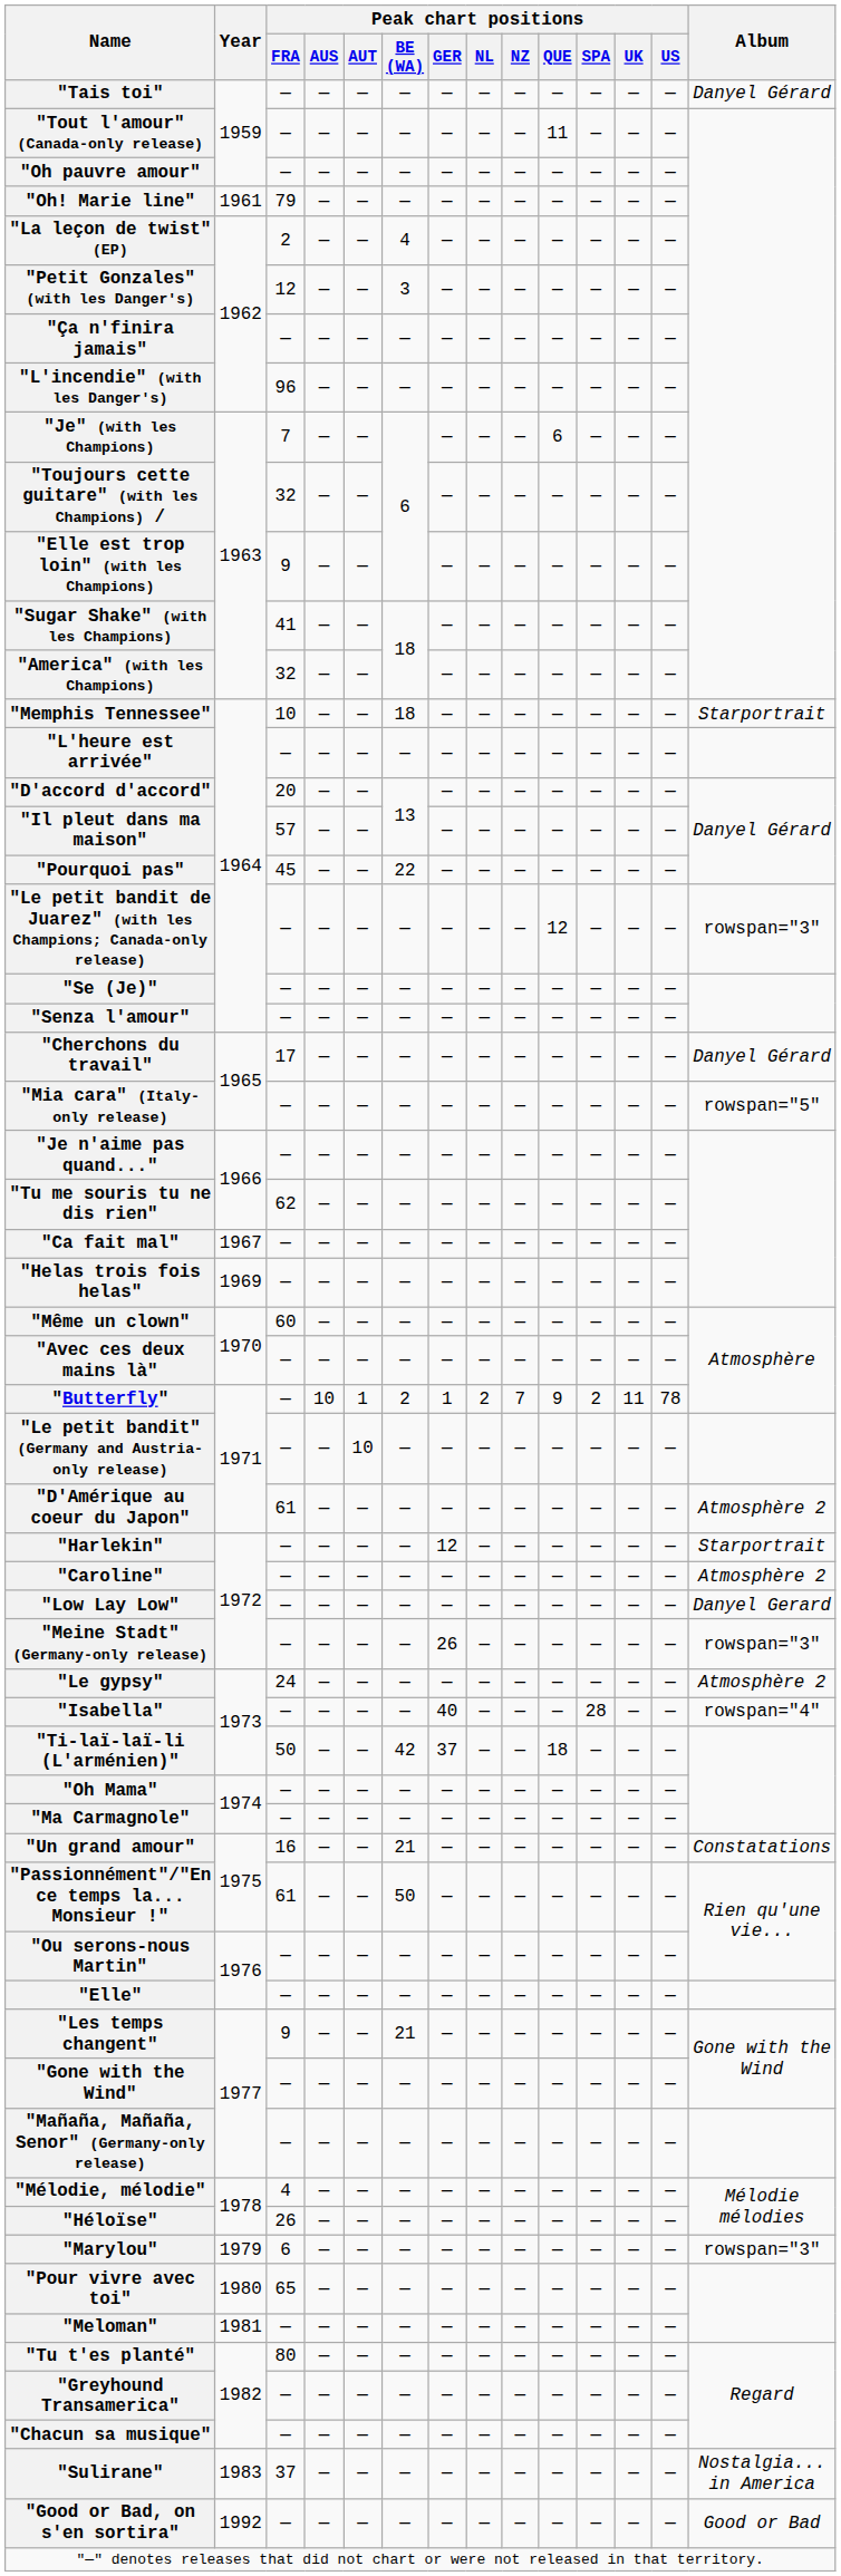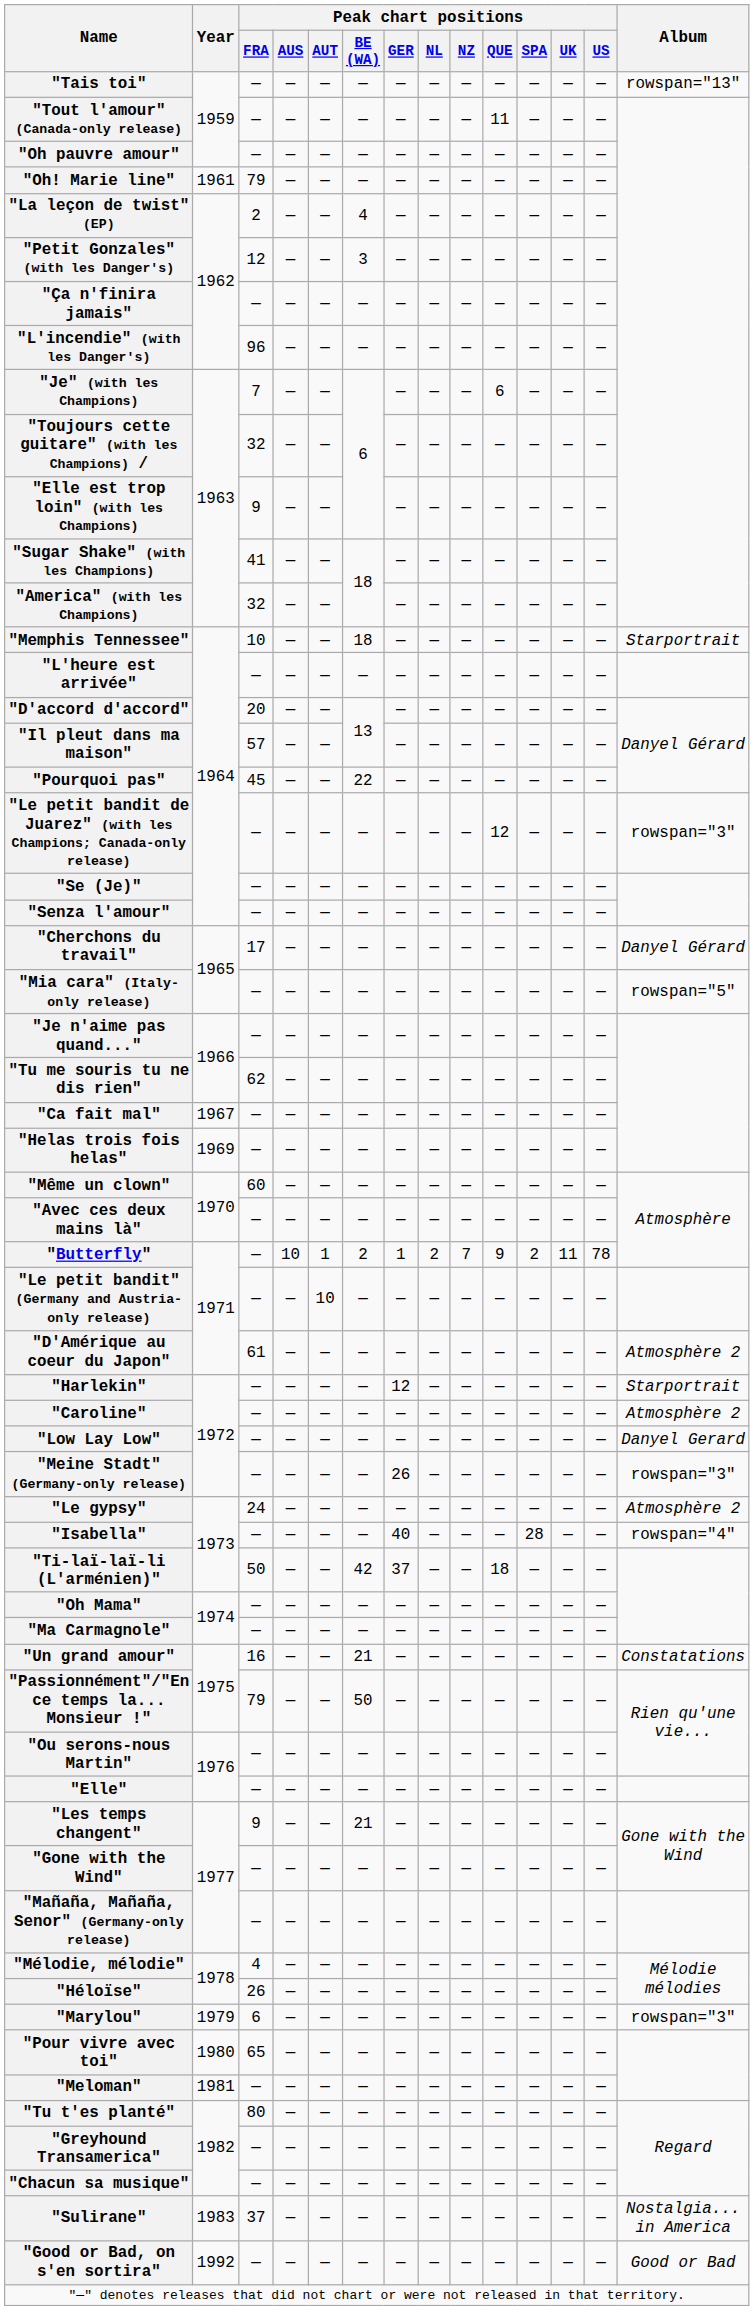"Tais toi" | Album: Danyel Gérard -> rowspan="13"
"Passionnément"/"En ce temps la... Monsieur !" | Peak chart positions / FRA: 61 -> 79
